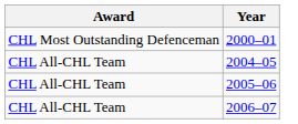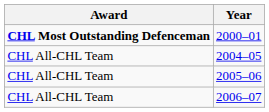2000–01 | Award: normal -> bold
